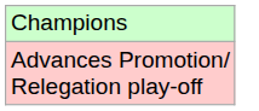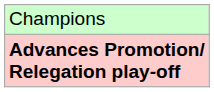row 2 | column 1: normal -> bold
